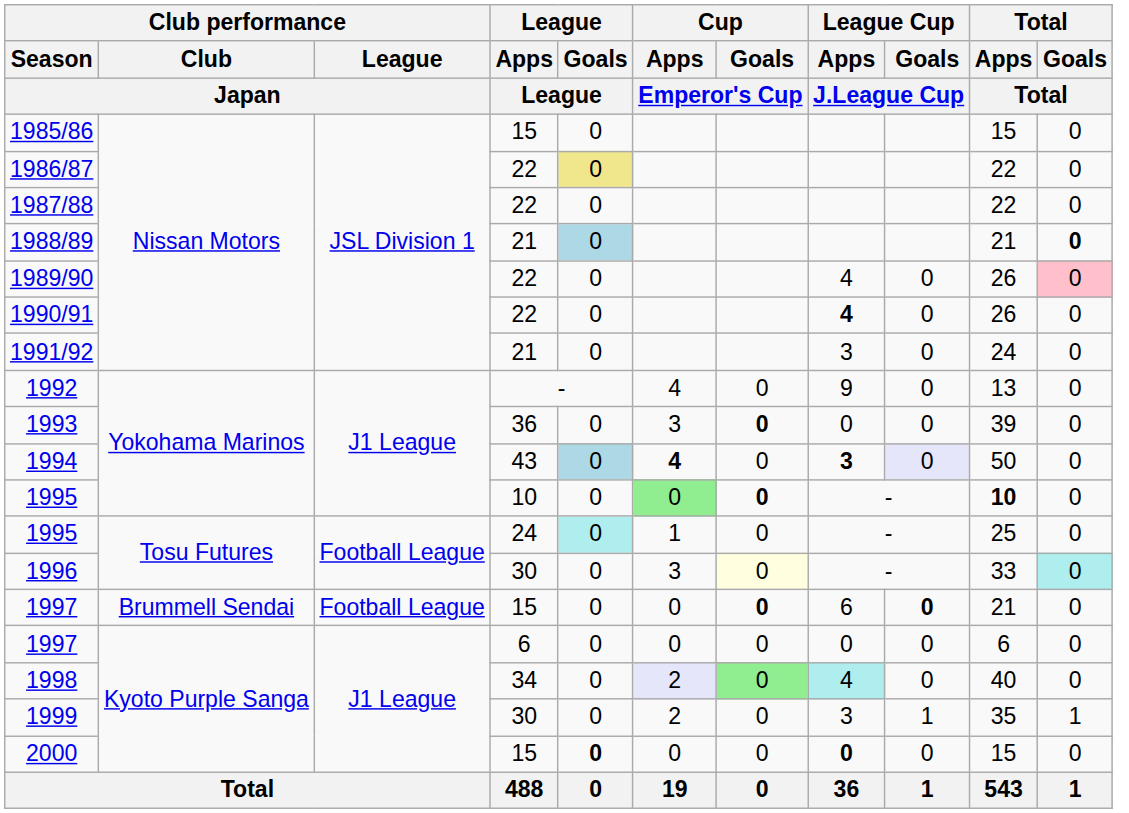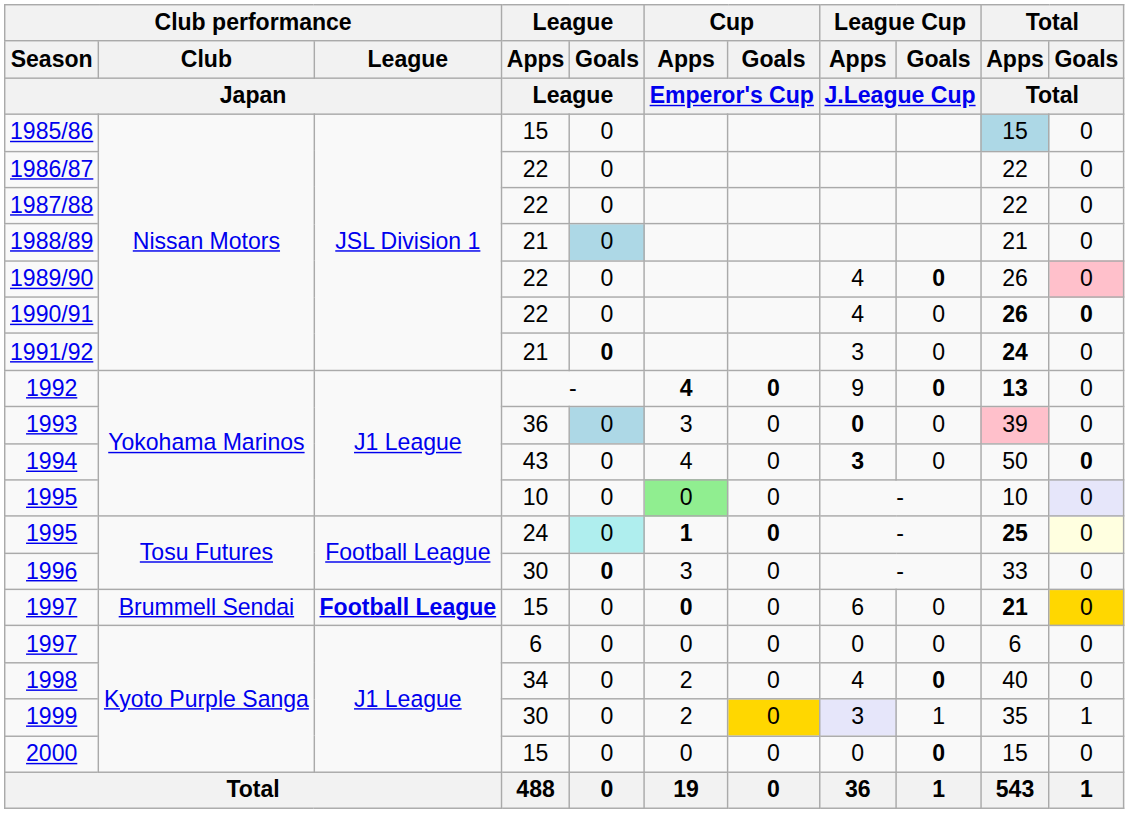1985/86 | Total / Apps / Total: no background -> lightblue background
1986/87 | League / Goals / League: khaki background -> no background
1988/89 | Total / Goals / Total: bold -> normal
1989/90 | League Cup / Goals / J.League Cup: normal -> bold
1990/91 | League Cup / Apps / J.League Cup: bold -> normal
1990/91 | Total / Apps / Total: normal -> bold
1990/91 | Total / Goals / Total: normal -> bold
1991/92 | League / Goals / League: normal -> bold
1991/92 | Total / Apps / Total: normal -> bold
1992 | Cup / Apps / Emperor's Cup: normal -> bold
1992 | Cup / Goals / Emperor's Cup: normal -> bold
1992 | League Cup / Goals / J.League Cup: normal -> bold
1992 | Total / Apps / Total: normal -> bold
1993 | League / Goals / League: no background -> lightblue background
1993 | Cup / Goals / Emperor's Cup: bold -> normal
1993 | League Cup / Apps / J.League Cup: normal -> bold
1993 | Total / Apps / Total: no background -> pink background
1994 | League / Goals / League: lightblue background -> no background
1994 | Cup / Apps / Emperor's Cup: bold -> normal
1994 | League Cup / Goals / J.League Cup: lavender background -> no background
1994 | Total / Goals / Total: normal -> bold
1995 / 10 | Cup / Goals / Emperor's Cup: bold -> normal
1995 / 10 | Total / Apps / Total: bold -> normal
1995 / 10 | Total / Goals / Total: no background -> lavender background
1995 / 24 | Cup / Apps / Emperor's Cup: normal -> bold
1995 / 24 | Cup / Goals / Emperor's Cup: normal -> bold
1995 / 24 | Total / Apps / Total: normal -> bold
1995 / 24 | Total / Goals / Total: no background -> lightyellow background
1996 | League / Goals / League: normal -> bold
1996 | Cup / Goals / Emperor's Cup: lightyellow background -> no background
1996 | Total / Goals / Total: paleturquoise background -> no background
1997 / 15 | Club performance / League / Japan: normal -> bold
1997 / 15 | Cup / Apps / Emperor's Cup: normal -> bold
1997 / 15 | Cup / Goals / Emperor's Cup: bold -> normal
1997 / 15 | League Cup / Goals / J.League Cup: bold -> normal
1997 / 15 | Total / Apps / Total: normal -> bold
1997 / 15 | Total / Goals / Total: no background -> gold background
1998 | Cup / Apps / Emperor's Cup: lavender background -> no background
1998 | Cup / Goals / Emperor's Cup: lightgreen background -> no background
1998 | League Cup / Apps / J.League Cup: paleturquoise background -> no background
1998 | League Cup / Goals / J.League Cup: normal -> bold
1999 | Cup / Goals / Emperor's Cup: no background -> gold background
1999 | League Cup / Apps / J.League Cup: no background -> lavender background
2000 | League / Goals / League: bold -> normal
2000 | League Cup / Apps / J.League Cup: bold -> normal
2000 | League Cup / Goals / J.League Cup: normal -> bold
